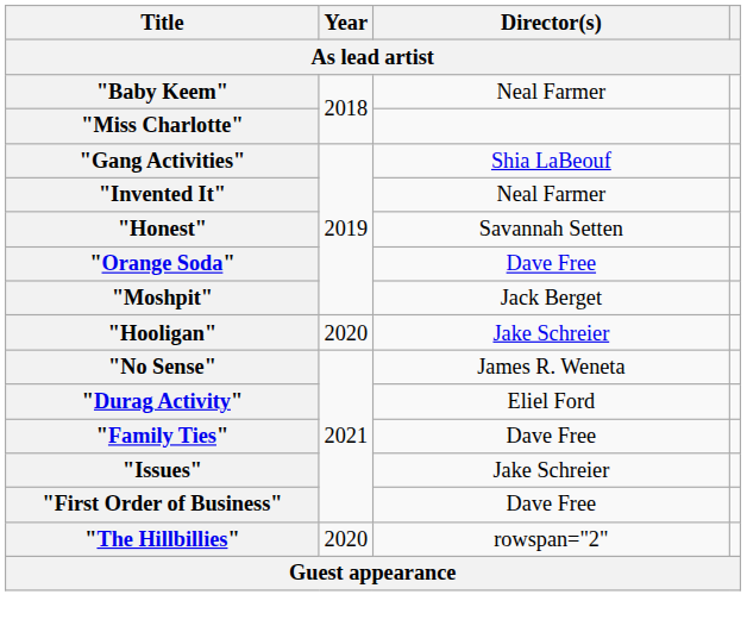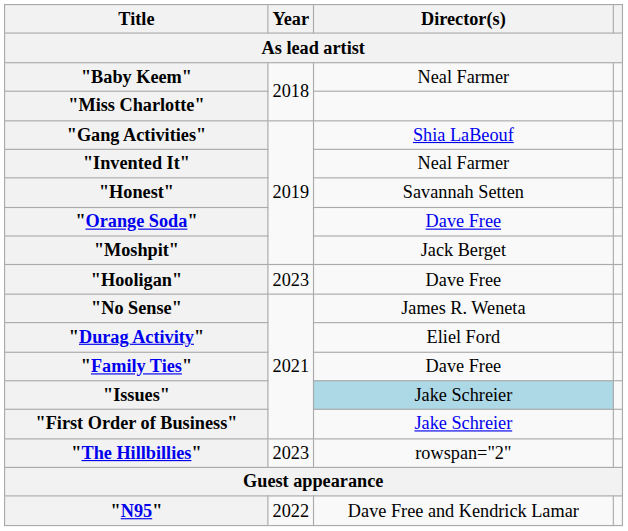"Hooligan" | Year: 2020 -> 2023
"Hooligan" | Director(s): Jake Schreier -> Dave Free
"Issues" | Director(s): no background -> lightblue background
"First Order of Business" | Director(s): Dave Free -> Jake Schreier
"The Hillbillies" | Year: 2020 -> 2023
+ row: "N95" | 2022 | Dave Free and Kendrick Lamar
